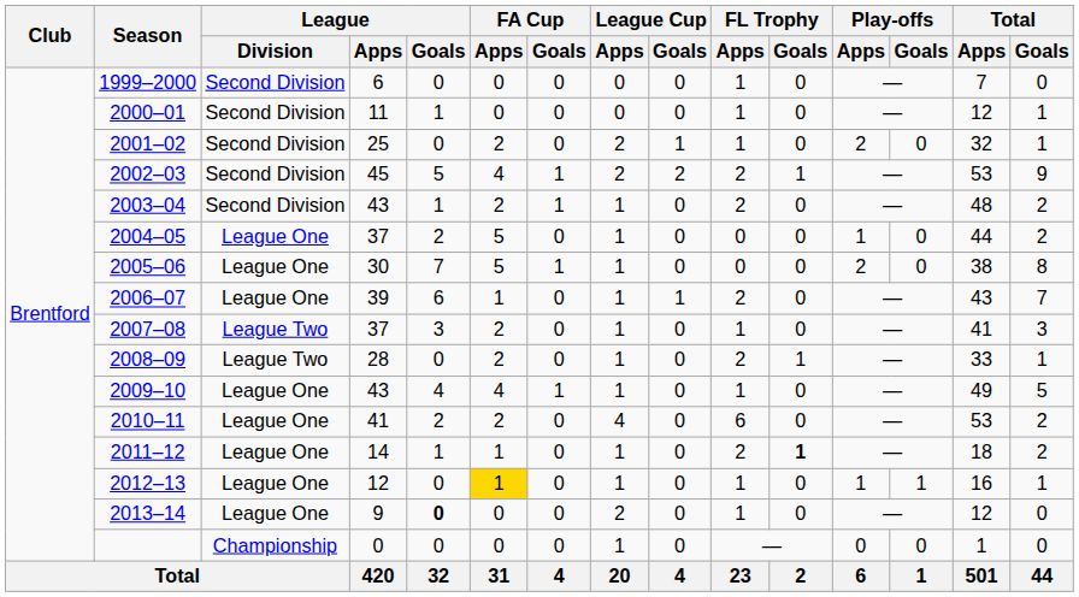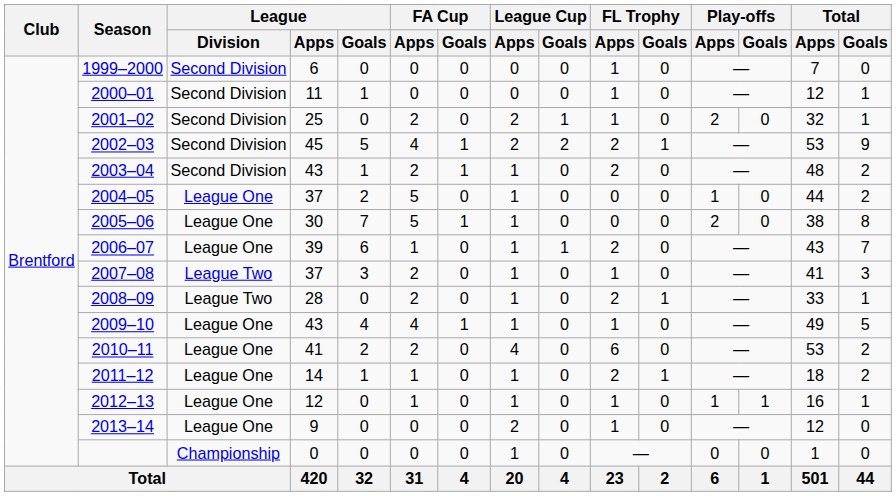2011–12 | FL Trophy / Goals: bold -> normal
2012–13 | FA Cup / Apps: gold background -> no background
2013–14 | League / Goals: bold -> normal
